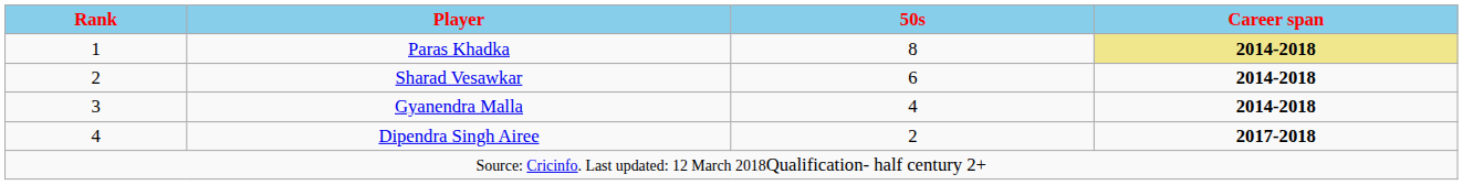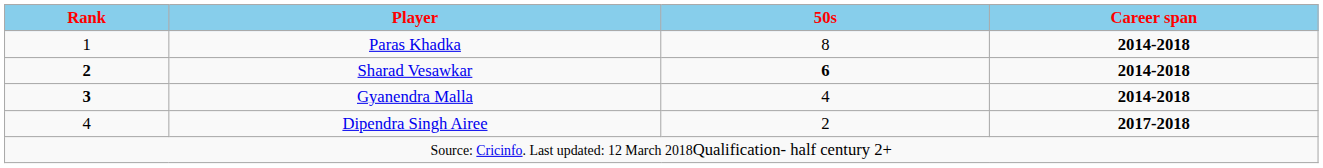Paras Khadka | Career span: khaki background -> no background
Sharad Vesawkar | Rank: normal -> bold
Sharad Vesawkar | 50s: normal -> bold
Gyanendra Malla | Rank: normal -> bold
